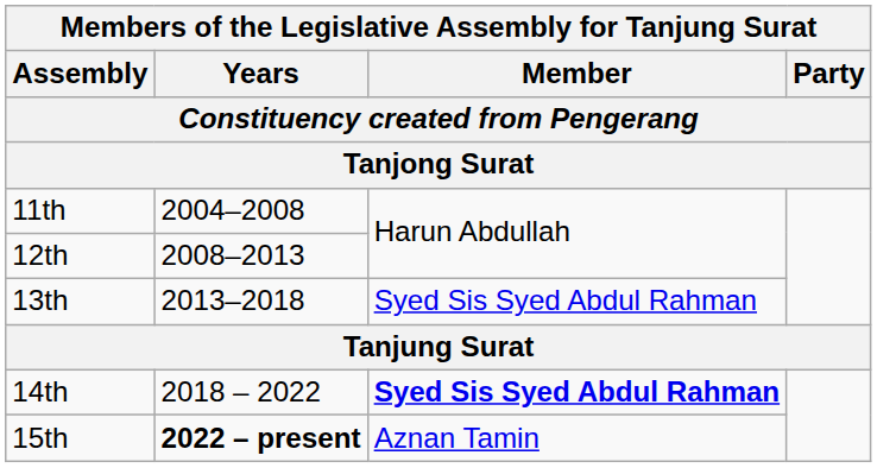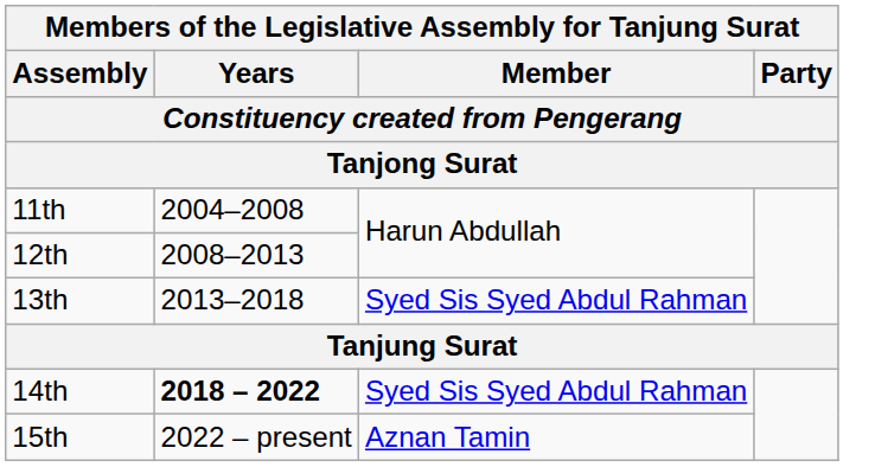14th | Years: normal -> bold
14th | Member: bold -> normal
15th | Years: bold -> normal
